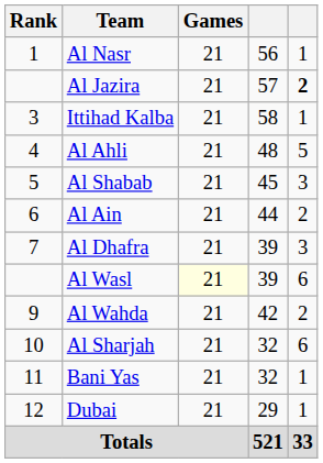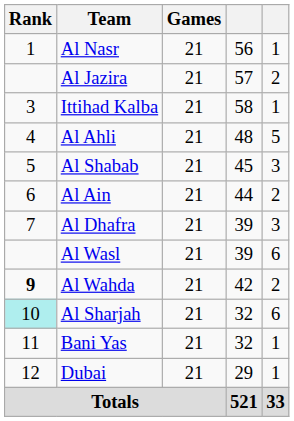Al Jazira | column 5: bold -> normal
Al Wasl | Games: lightyellow background -> no background
Al Wahda | Rank: normal -> bold
Al Sharjah | Rank: no background -> paleturquoise background
